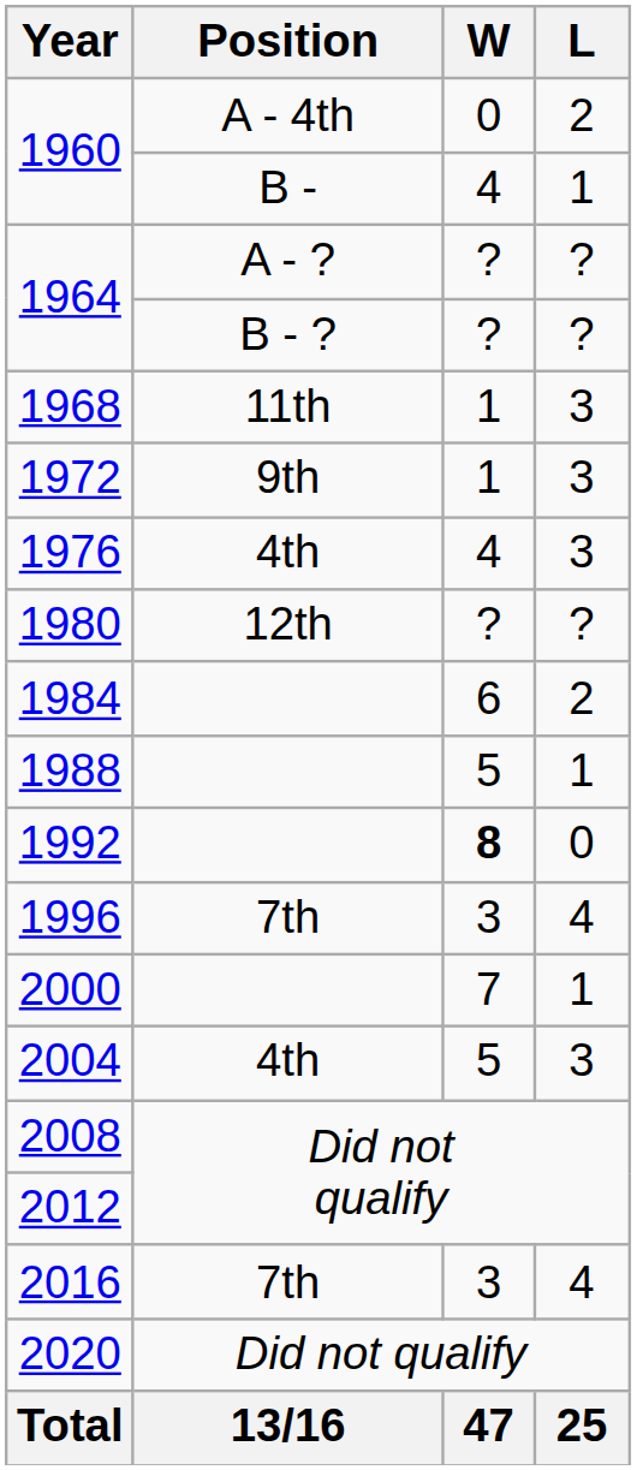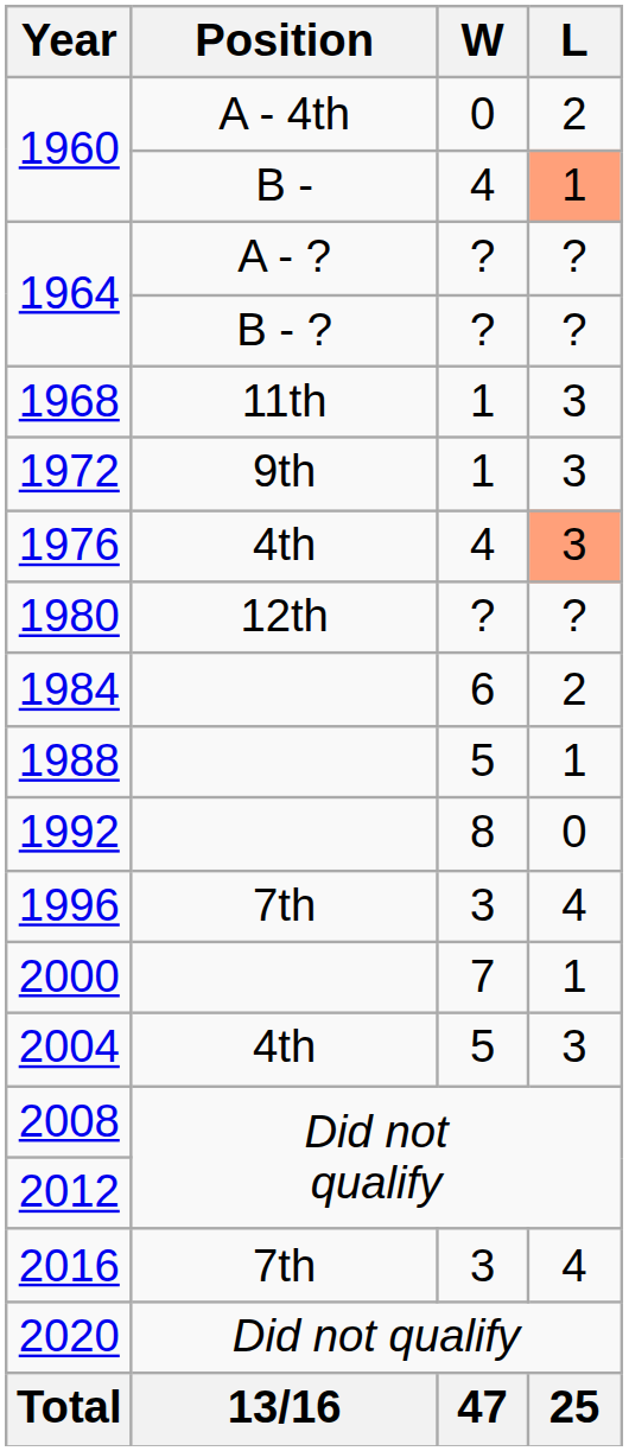1960 / B - | L: no background -> lightsalmon background
1976 | L: no background -> lightsalmon background
1992 | W: bold -> normal
